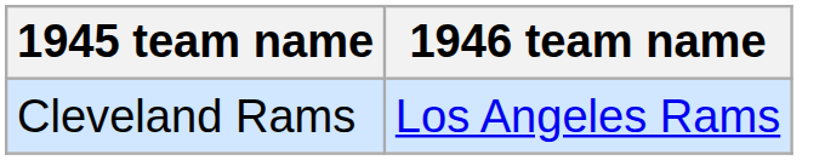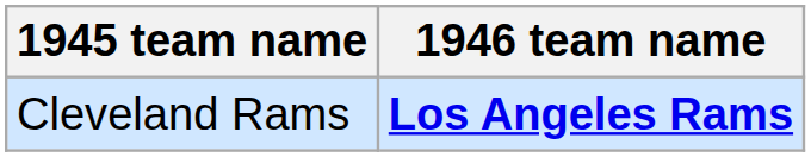Cleveland Rams | 1946 team name: normal -> bold
